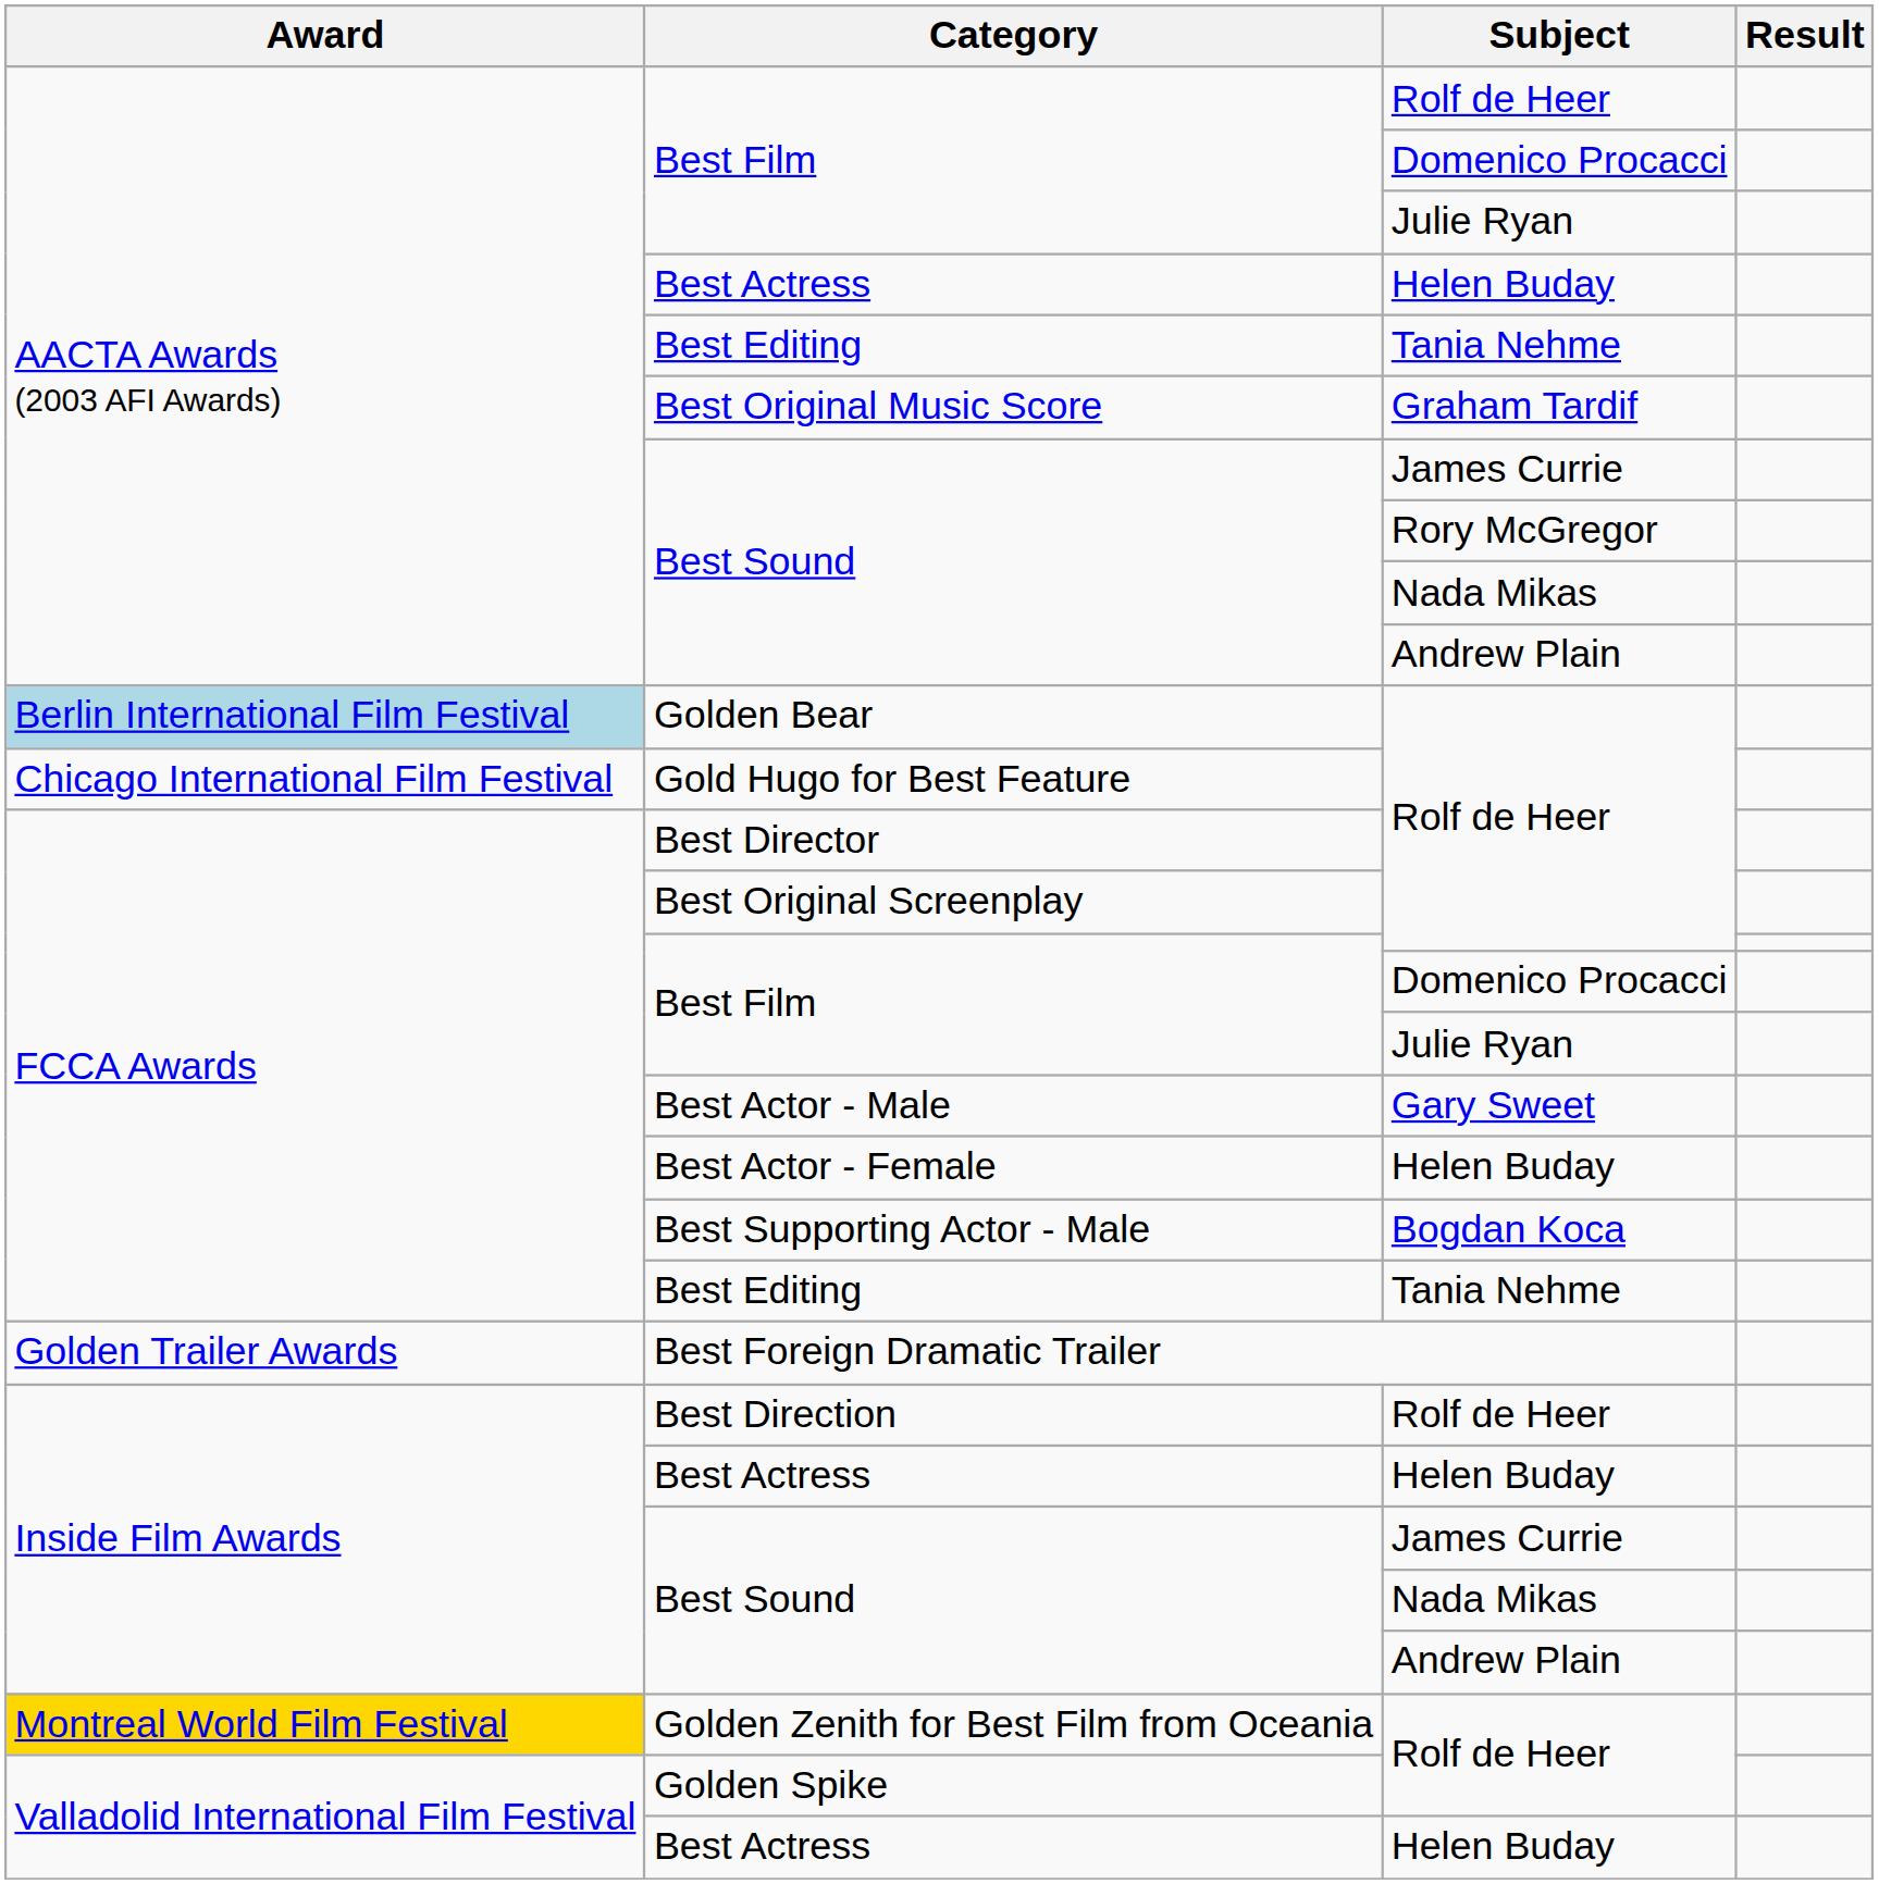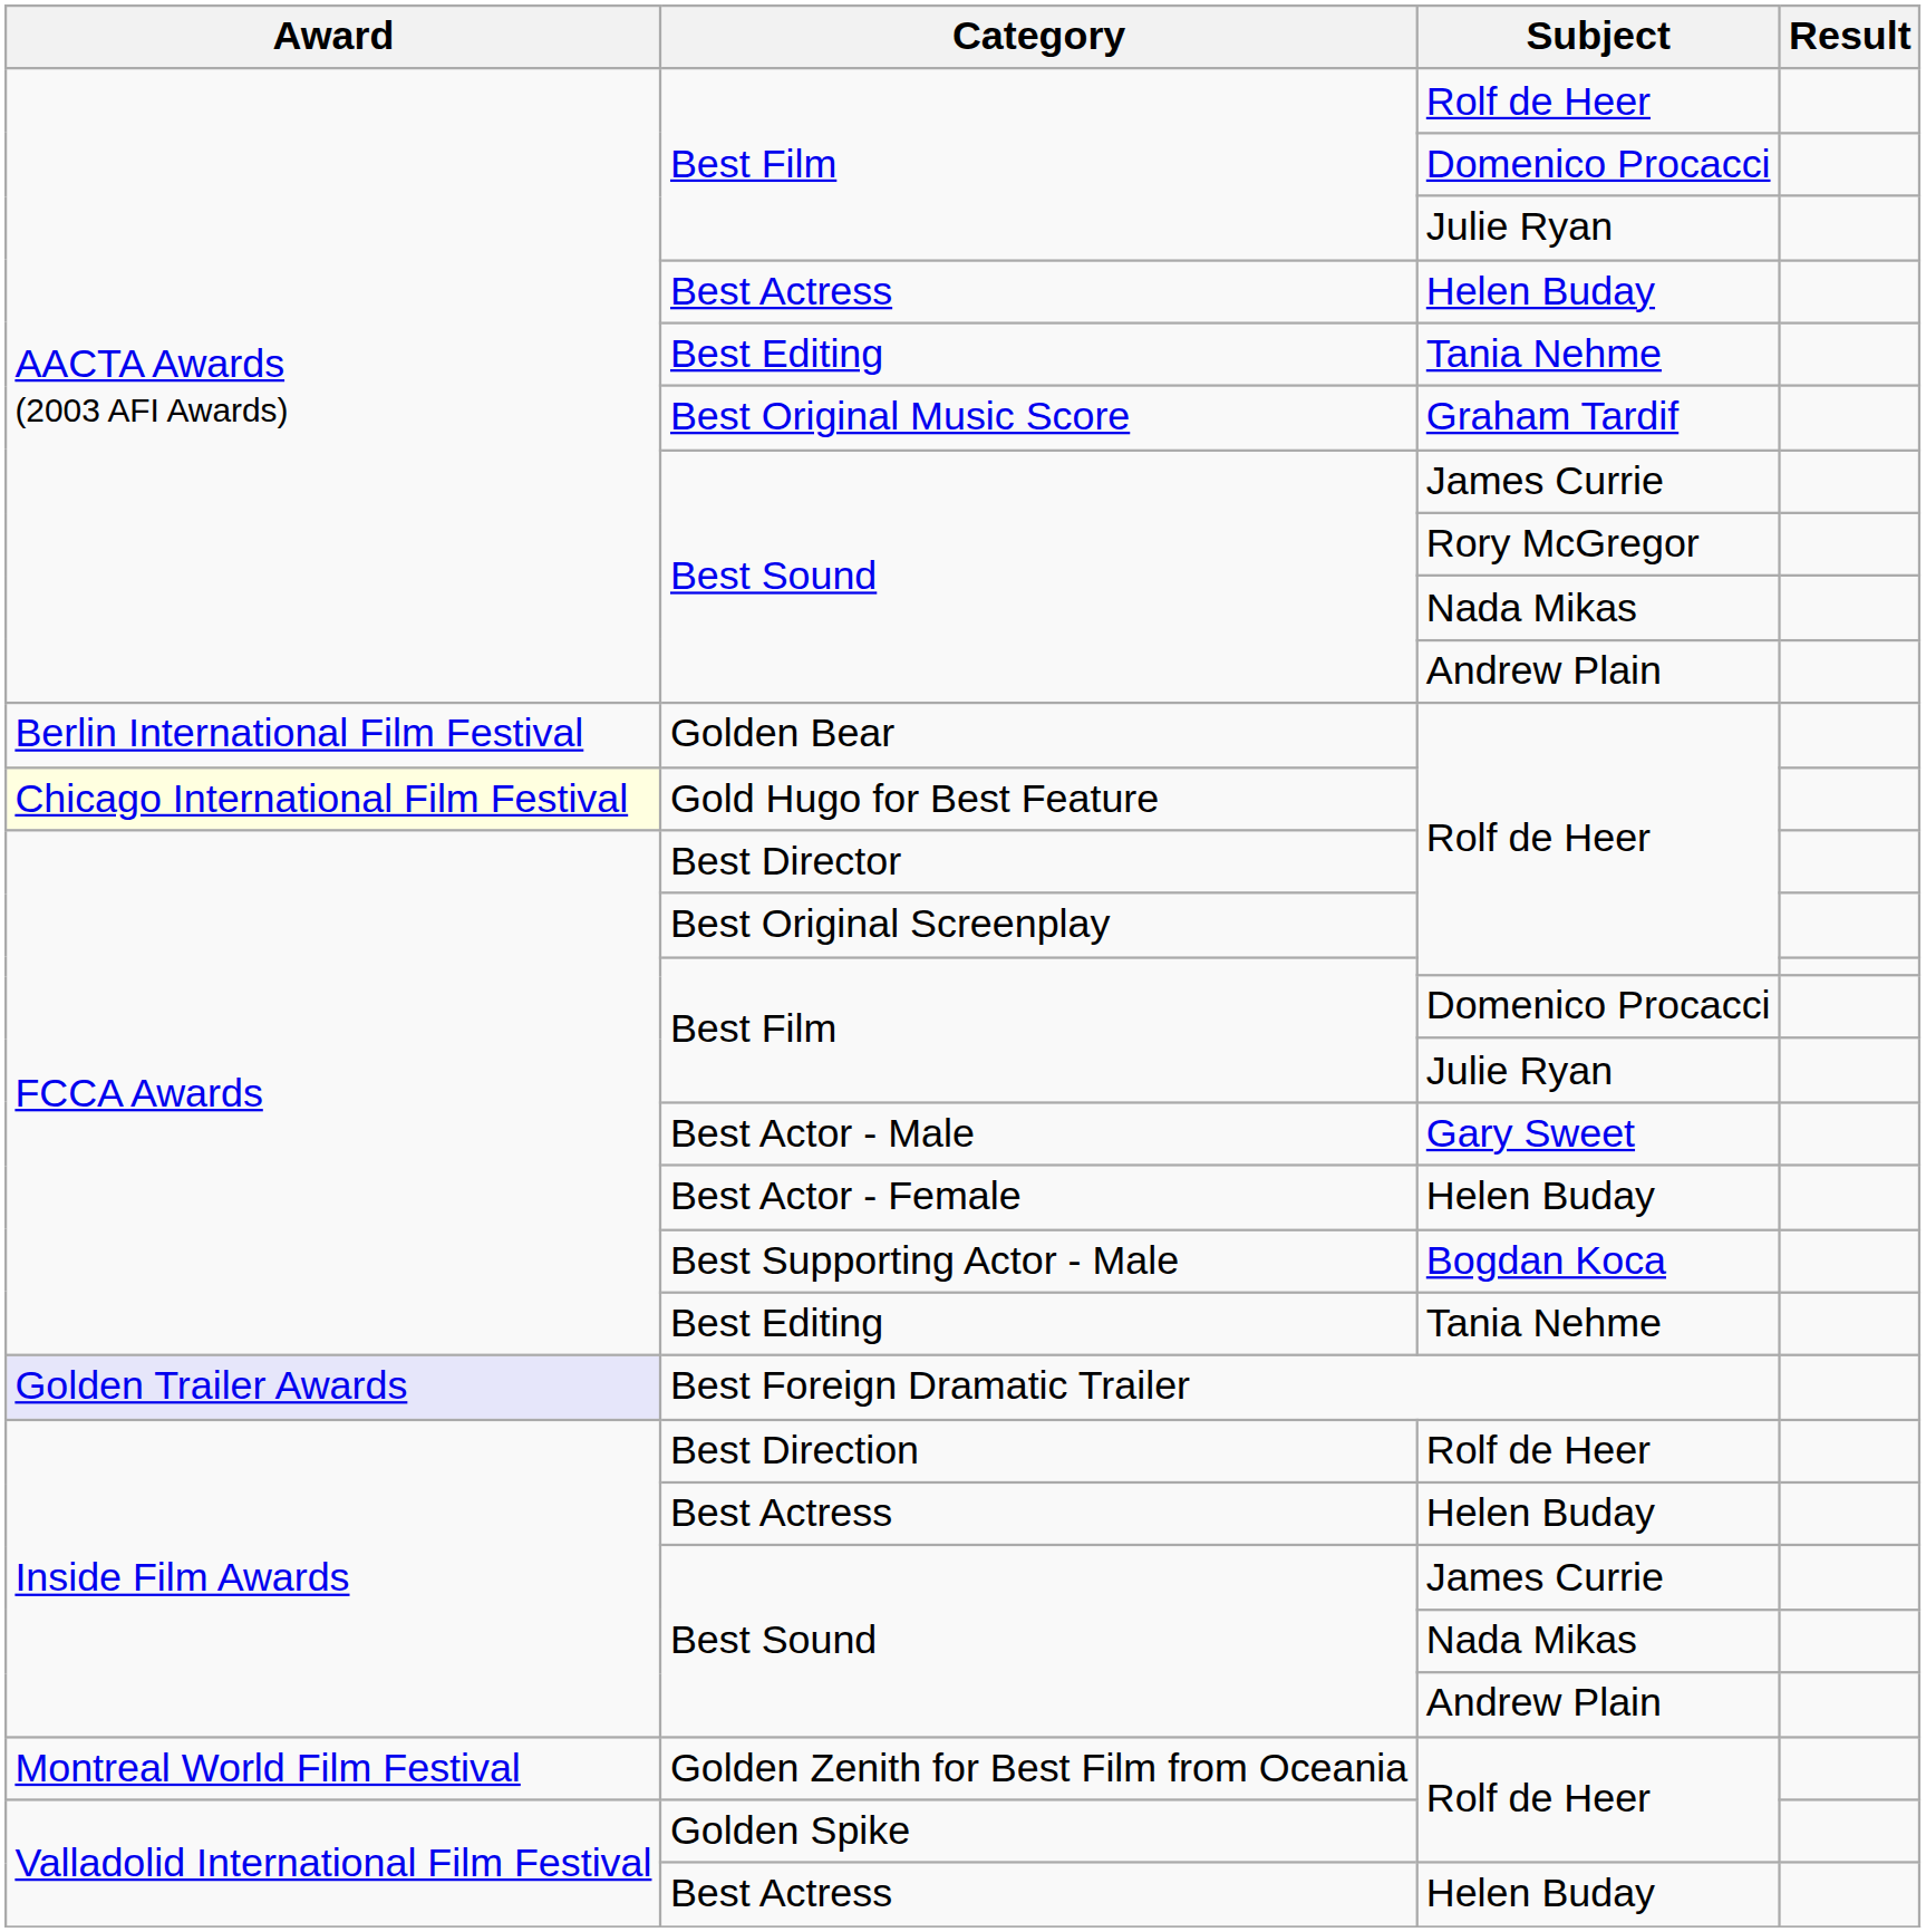Golden Bear | Award: lightblue background -> no background
Gold Hugo for Best Feature | Award: no background -> lightyellow background
Best Foreign Dramatic Trailer | Award: no background -> lavender background
Golden Zenith for Best Film from Oceania | Award: gold background -> no background
